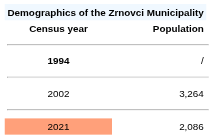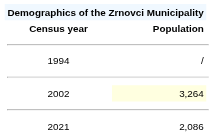1994 | Demographics of the Zrnovci Municipality / Census year: bold -> normal
2002 | Demographics of the Zrnovci Municipality / Population: no background -> lightyellow background
2021 | Demographics of the Zrnovci Municipality / Census year: lightsalmon background -> no background
